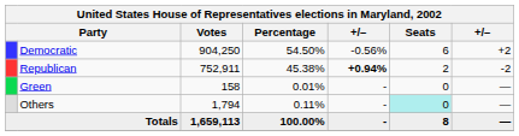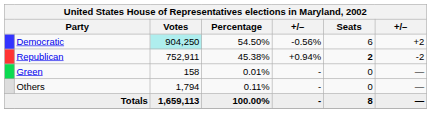Democratic | Votes: no background -> paleturquoise background
Republican | column 5: bold -> normal
Republican | Seats: normal -> bold
Others | Seats: paleturquoise background -> no background
